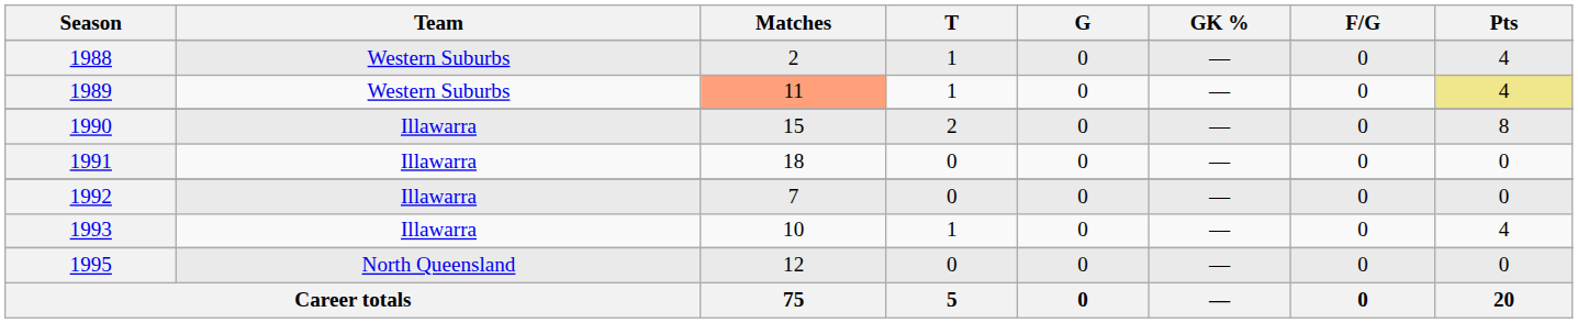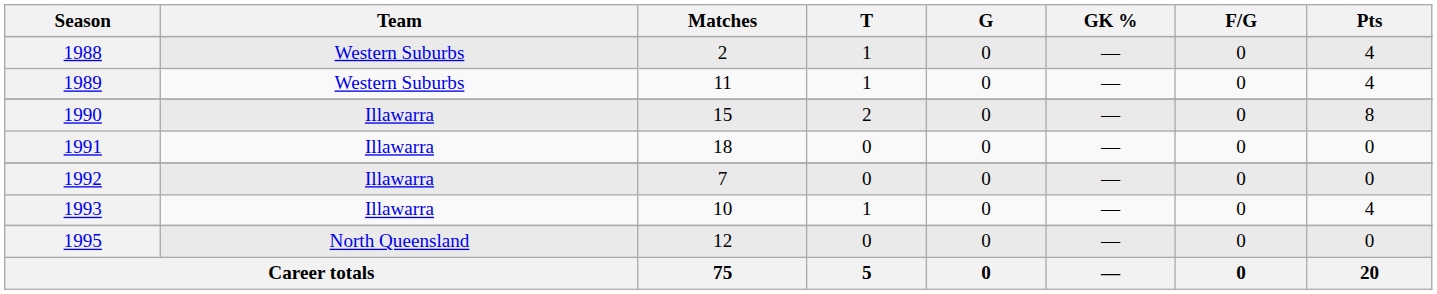1989 | Matches: lightsalmon background -> no background
1989 | Pts: khaki background -> no background
